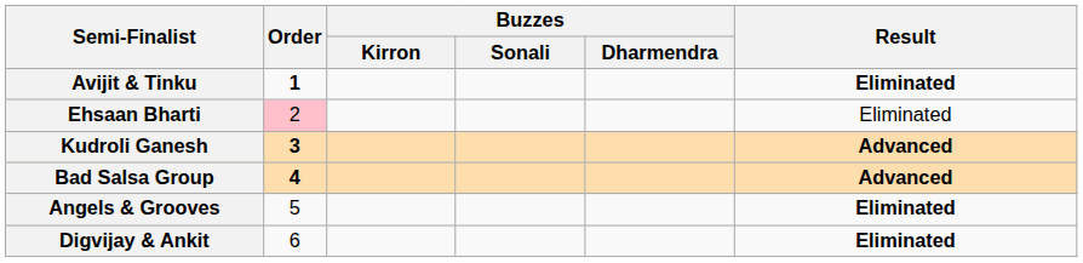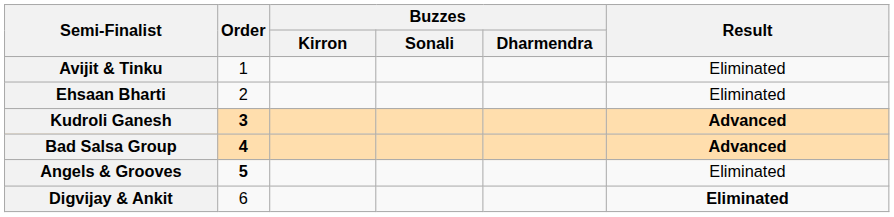Avijit & Tinku | Order: bold -> normal
Avijit & Tinku | Result: bold -> normal
Ehsaan Bharti | Order: pink background -> no background
Angels & Grooves | Order: normal -> bold
Angels & Grooves | Result: bold -> normal
